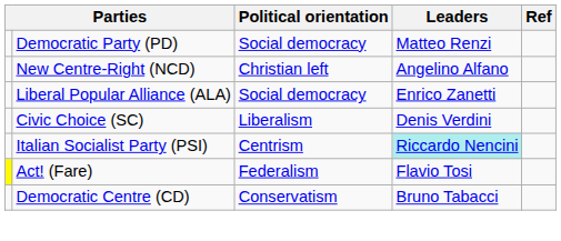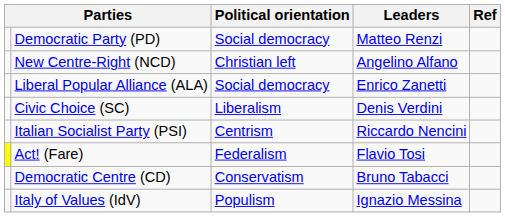Italian Socialist Party (PSI) | Leaders: paleturquoise background -> no background
+ row: Italy of Values (IdV) | Populism | Ignazio Messina
